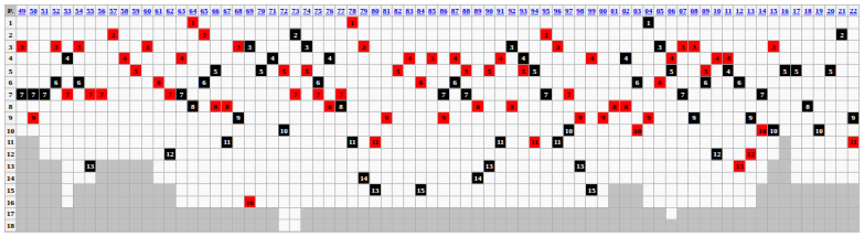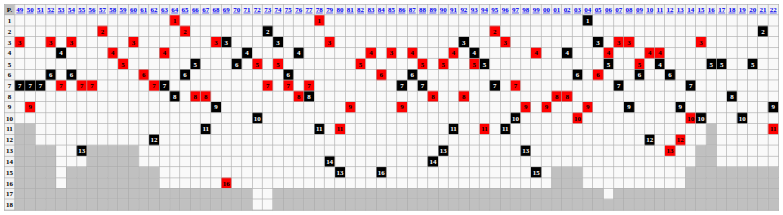row 6 | 70: 5 -> 6
row 16 | 84: 15 -> 16
